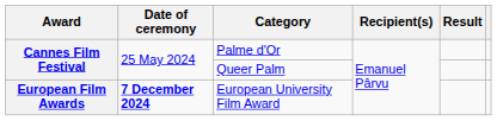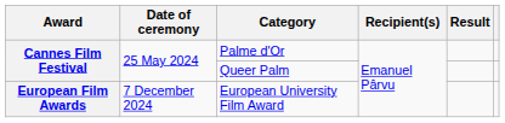European University Film Award | Date of ceremony: bold -> normal
